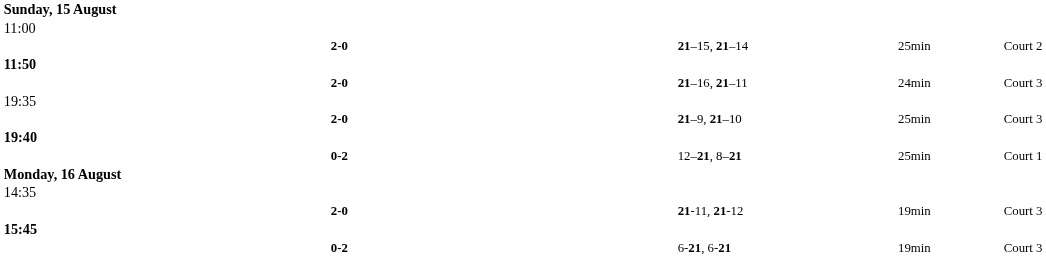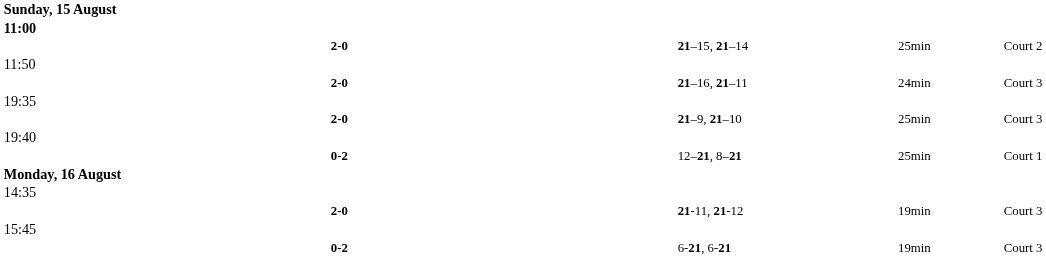11:00 | column 1: normal -> bold
11:50 | column 1: bold -> normal
19:40 | column 1: bold -> normal
15:45 | column 1: bold -> normal
